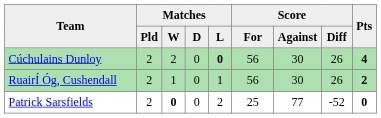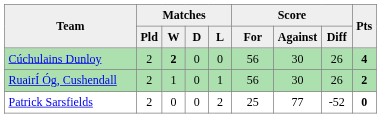Cúchulains Dunloy | Matches / W: normal -> bold
Cúchulains Dunloy | Matches / L: bold -> normal
Patrick Sarsfields | Matches / W: bold -> normal
